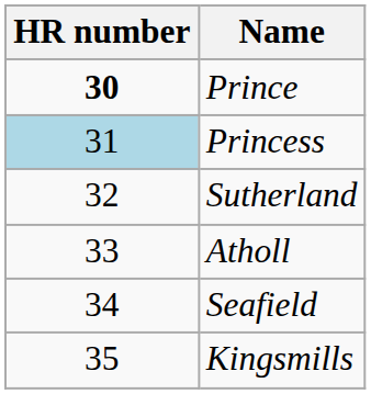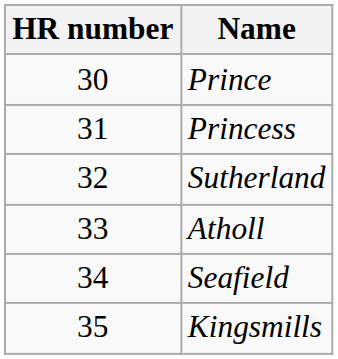Prince | HR number: bold -> normal
Princess | HR number: lightblue background -> no background
